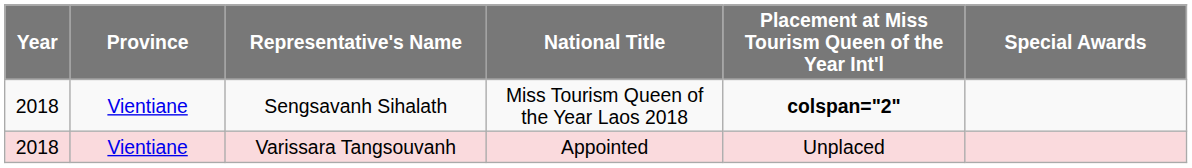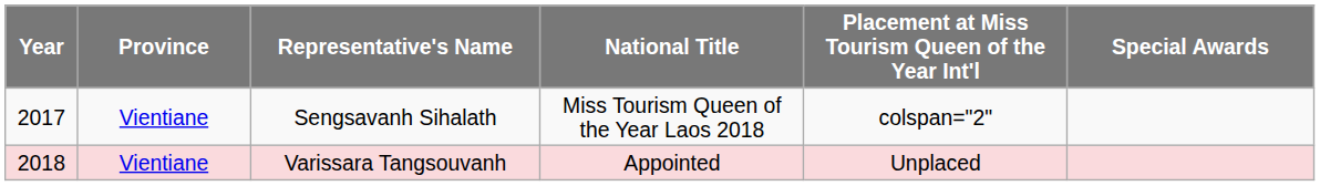Sengsavanh Sihalath | Year: 2018 -> 2017
Sengsavanh Sihalath | Placement at Miss Tourism Queen of the Year Int'l: bold -> normal
